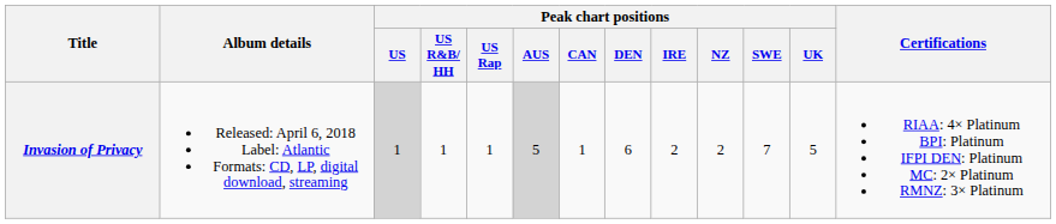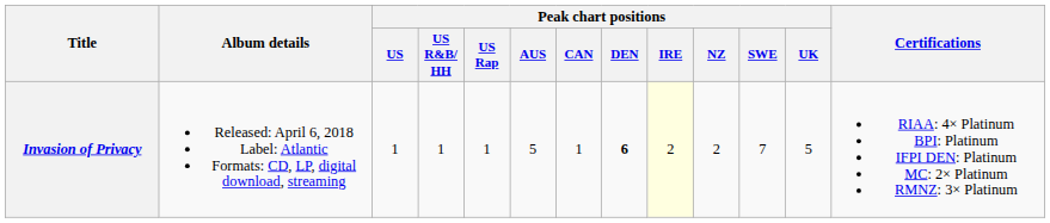Invasion of Privacy | Peak chart positions / US: lightgrey background -> no background
Invasion of Privacy | Peak chart positions / AUS: lightgrey background -> no background
Invasion of Privacy | Peak chart positions / DEN: normal -> bold
Invasion of Privacy | Peak chart positions / IRE: no background -> lightyellow background
